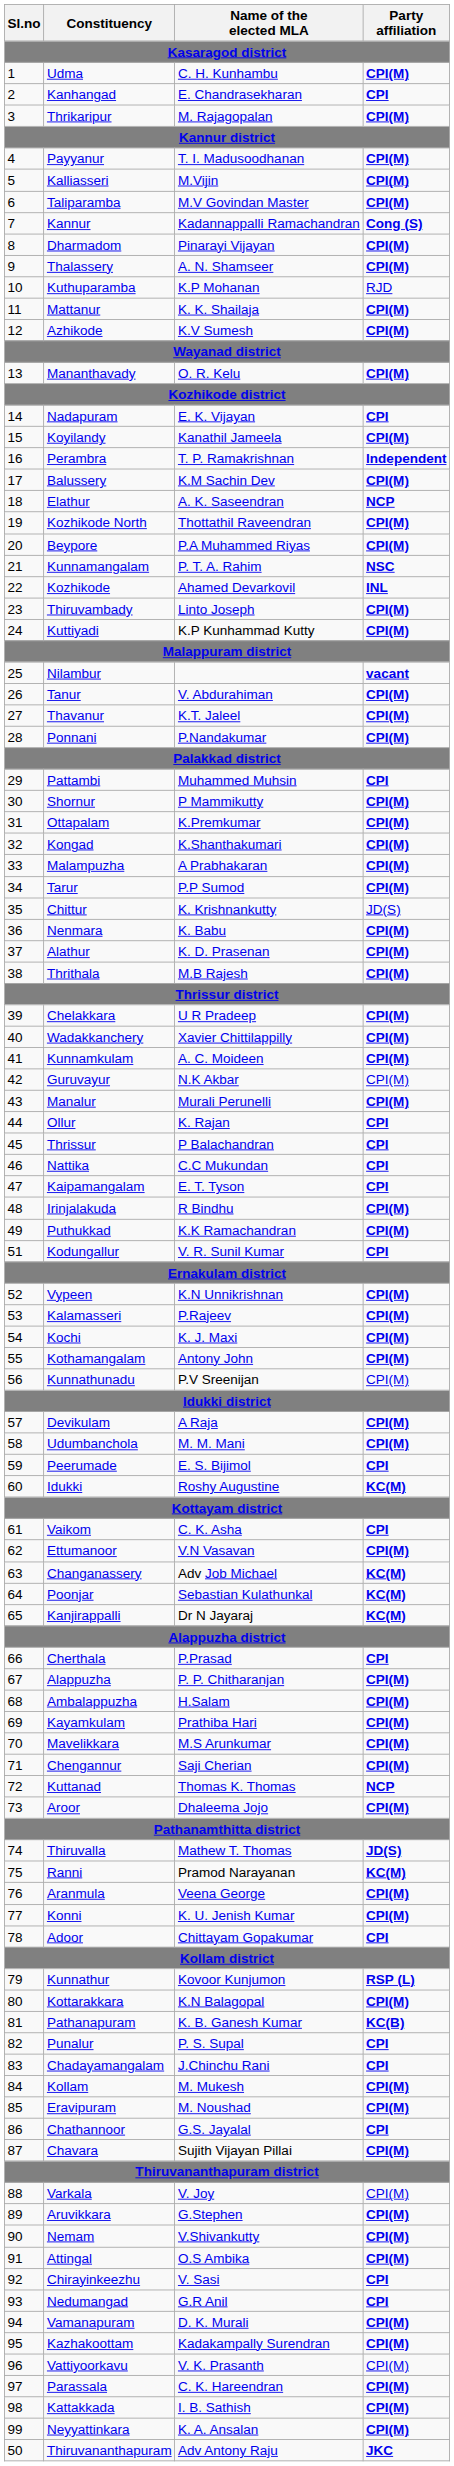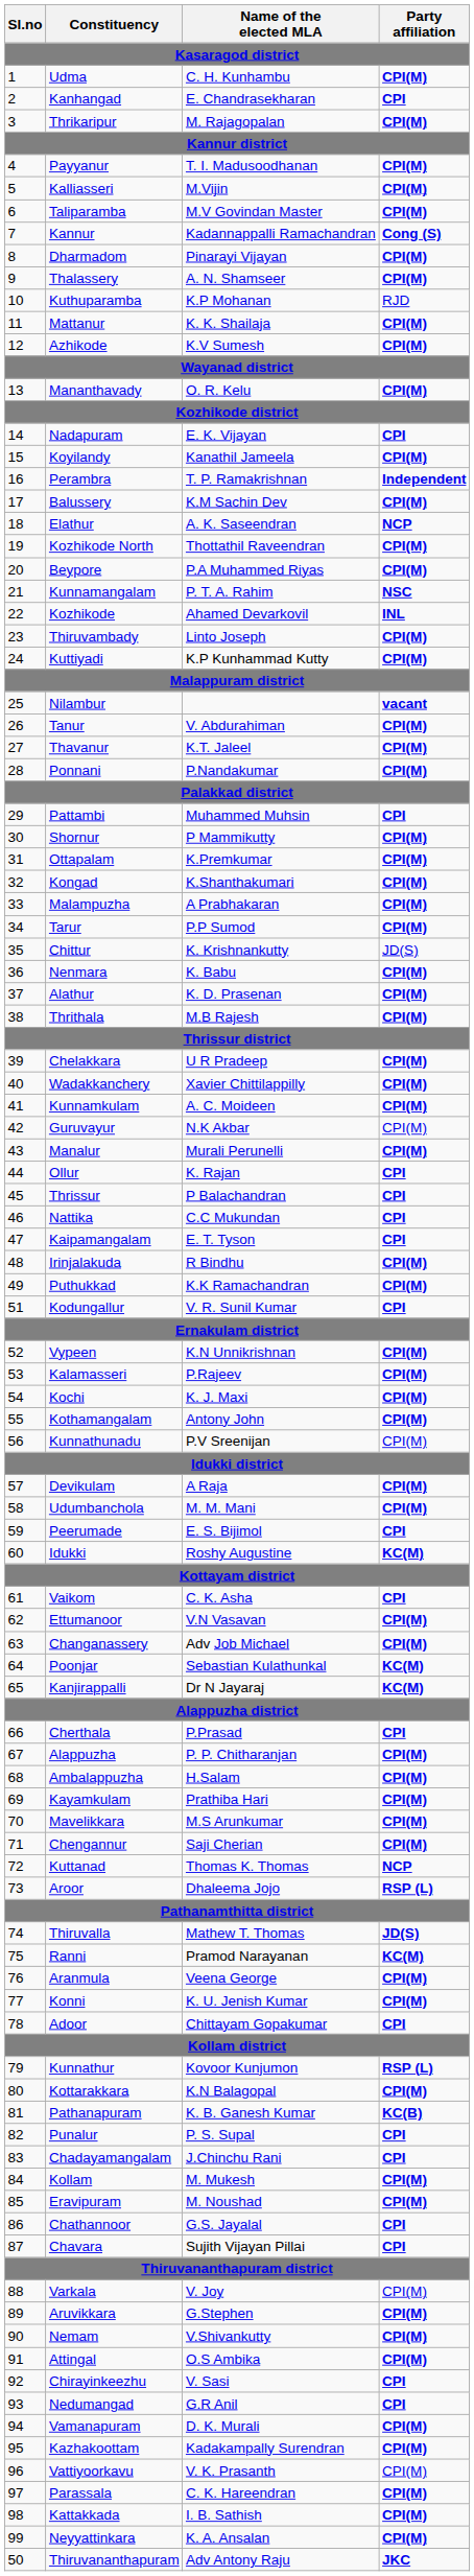Changanassery | Party affiliation: KC(M) -> CPI(M)
Aroor | Party affiliation: CPI(M) -> RSP (L)
Chavara | Party affiliation: CPI(M) -> CPI
